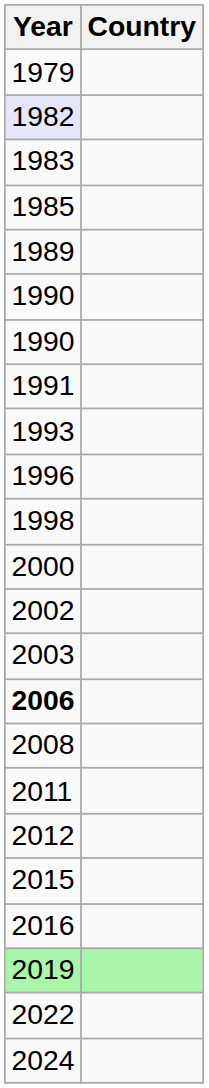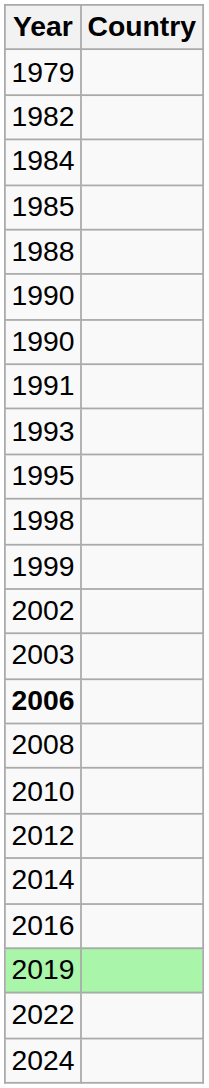row 3 | Year: lavender background -> no background
row 4 | Year: 1983 -> 1984
row 6 | Year: 1989 -> 1988
row 11 | Year: 1996 -> 1995
row 13 | Year: 2000 -> 1999
row 18 | Year: 2011 -> 2010
row 20 | Year: 2015 -> 2014
